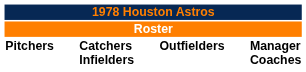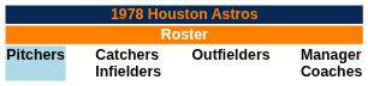Pitchers | column 1: no background -> lightblue background
